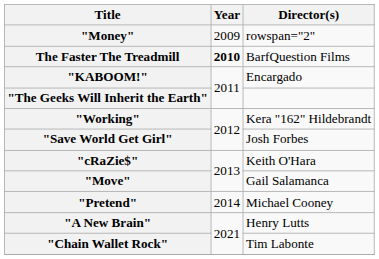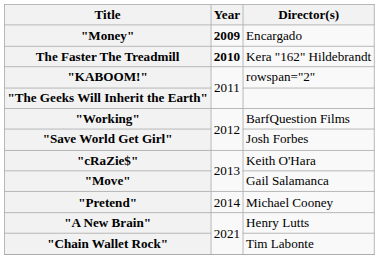"Money" | Year: normal -> bold
"Money" | Director(s): rowspan="2" -> Encargado
The Faster The Treadmill | Director(s): BarfQuestion Films -> Kera "162" Hildebrandt
"KABOOM!" | Director(s): Encargado -> rowspan="2"
"Working" | Director(s): Kera "162" Hildebrandt -> BarfQuestion Films
